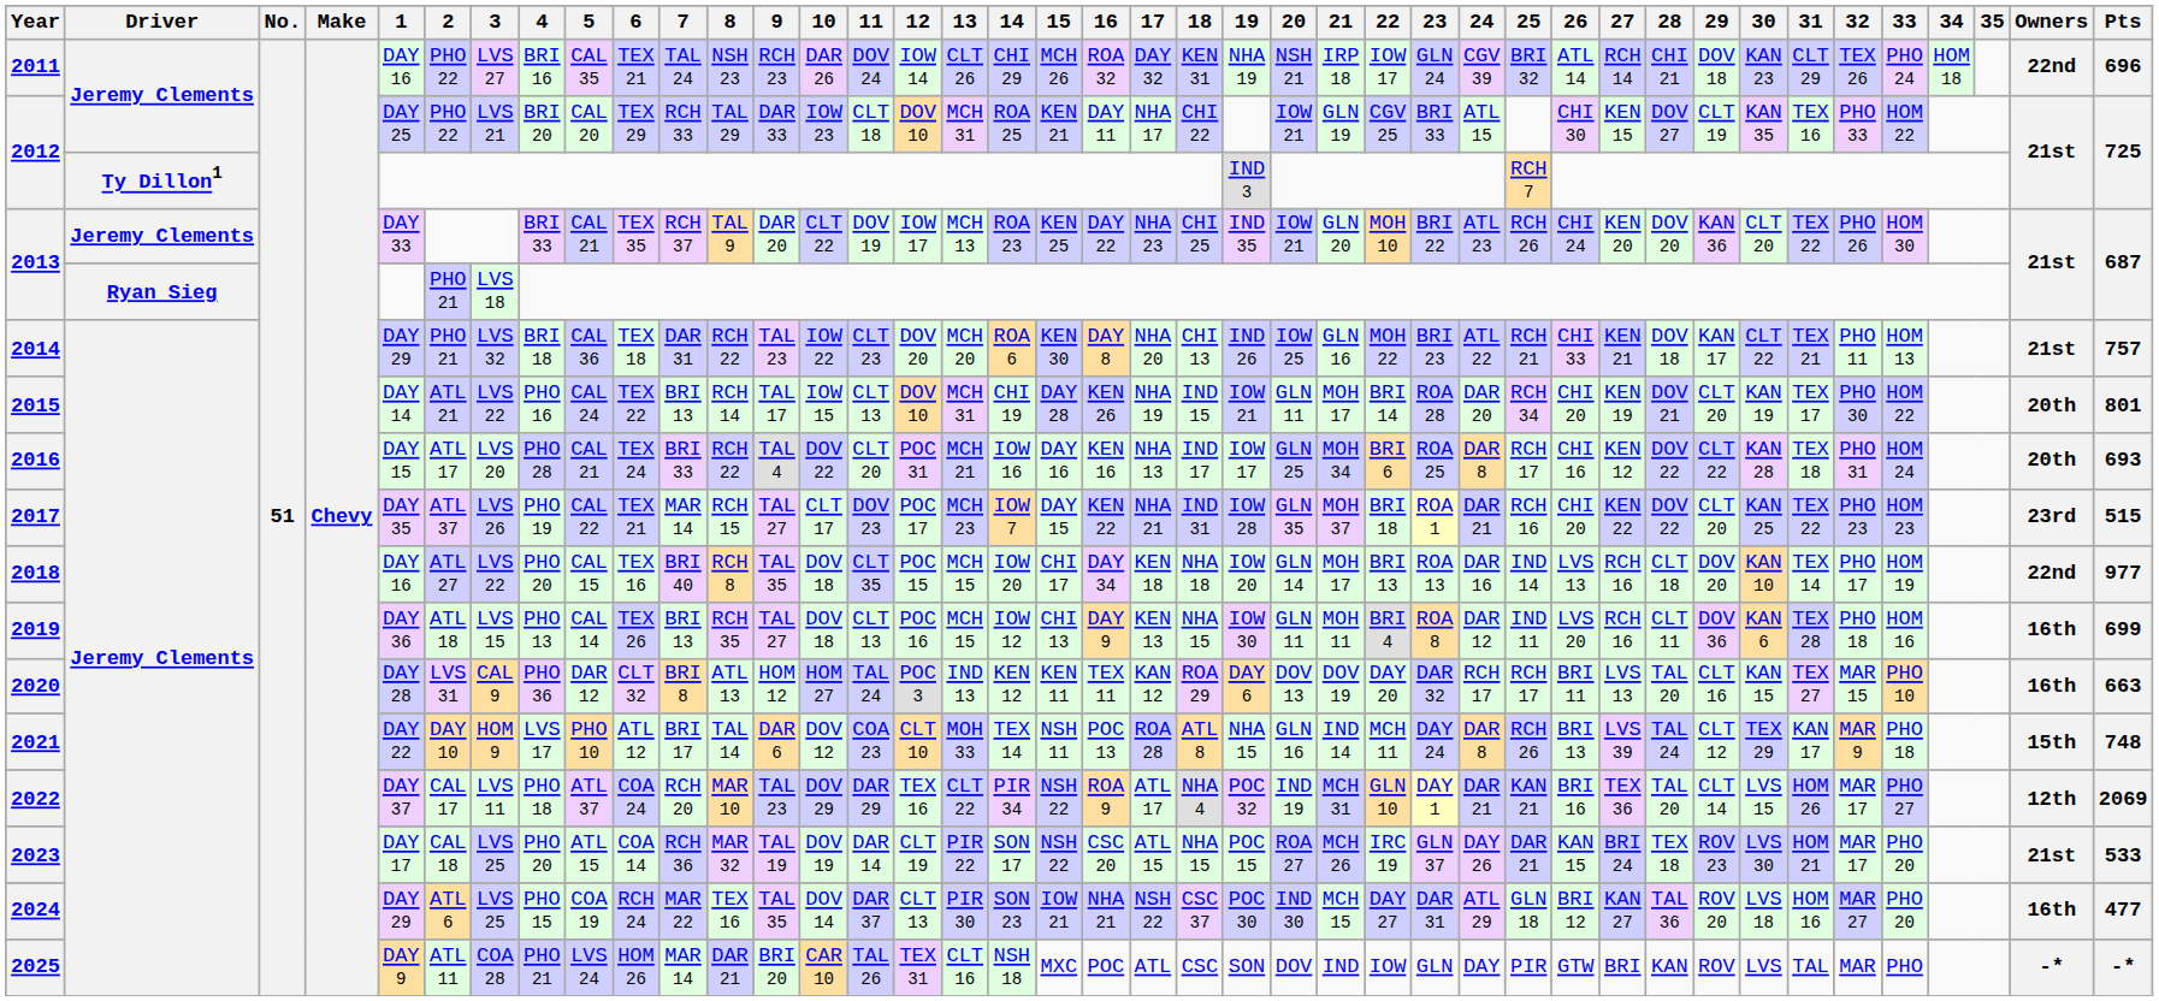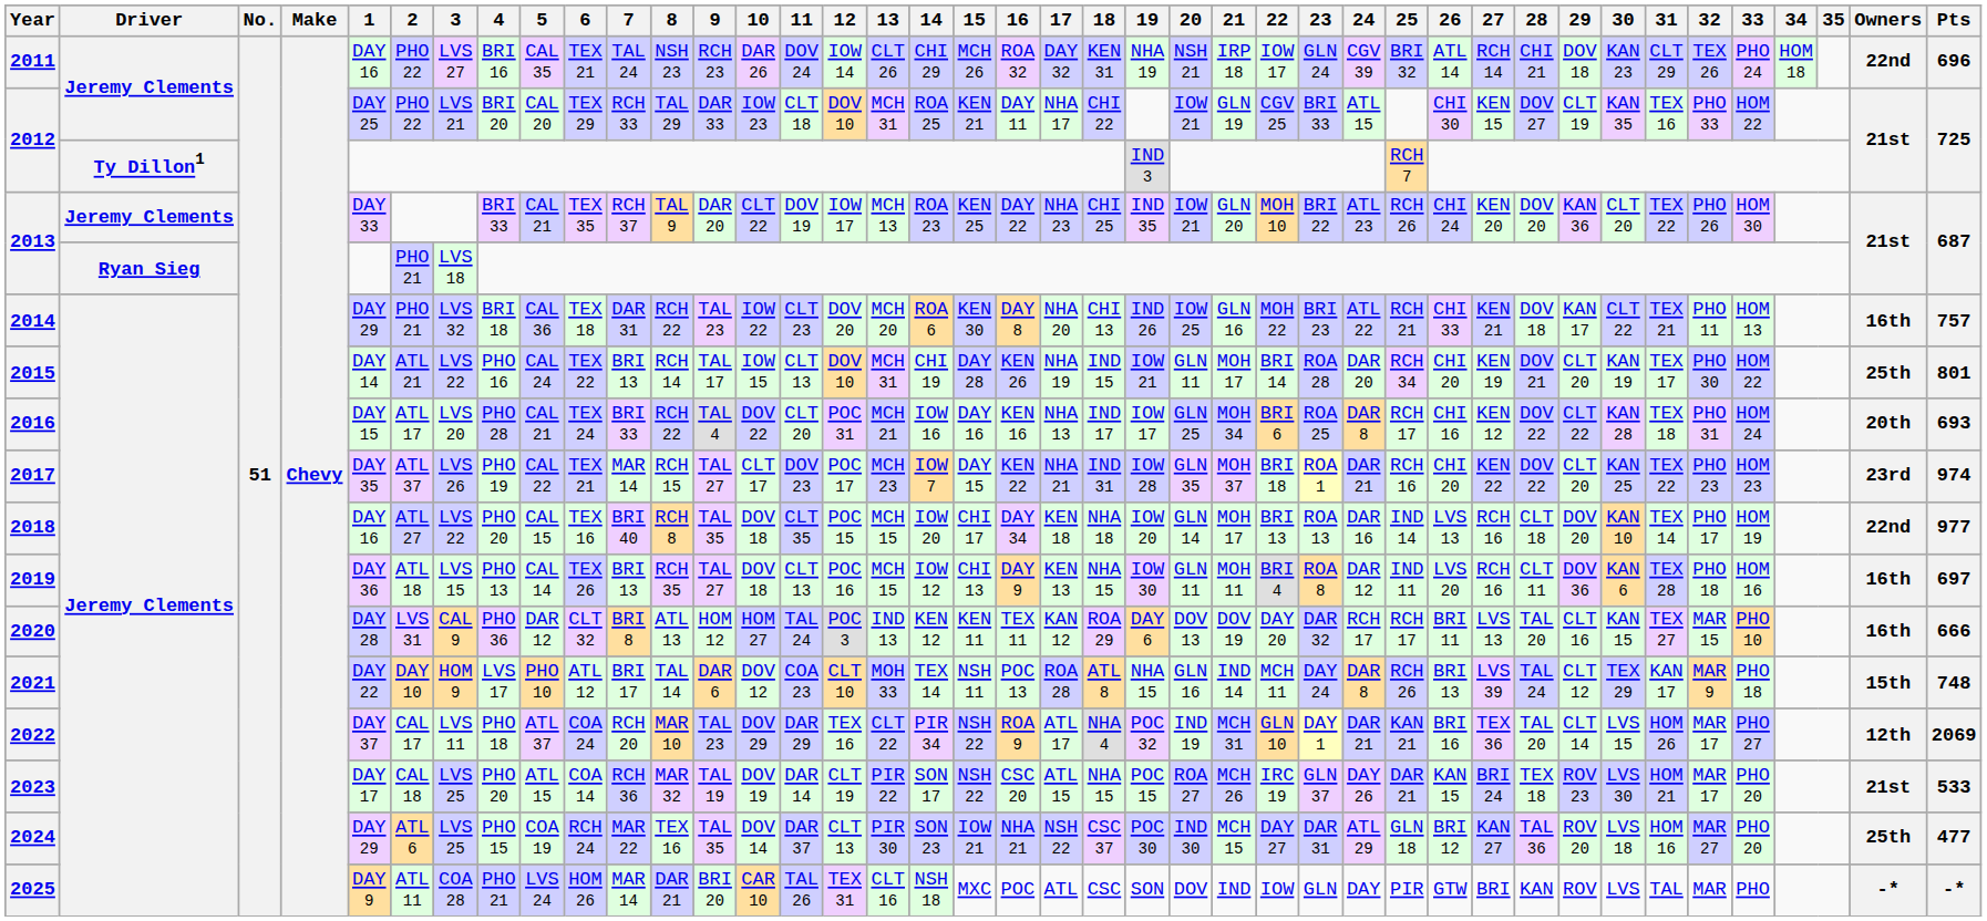2014 | Owners: 21st -> 16th
2015 | Owners: 20th -> 25th
2017 | Pts: 515 -> 974
2019 | Pts: 699 -> 697
2020 | Pts: 663 -> 666
2024 | Owners: 16th -> 25th
